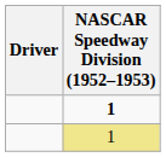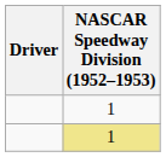row 2 | NASCAR Speedway Division (1952–1953): bold -> normal
